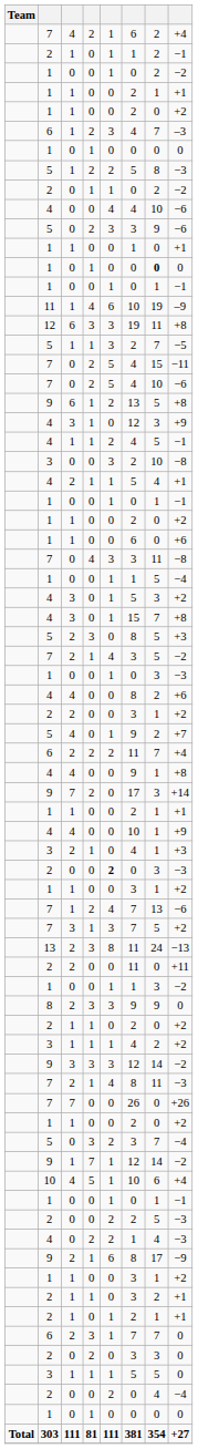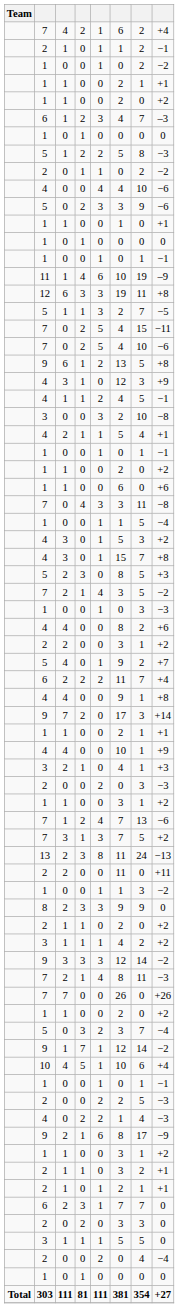row 14 | column 7: bold -> normal
row 45 | column 5: bold -> normal
